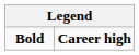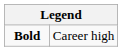row 2 | column 2: bold -> normal
